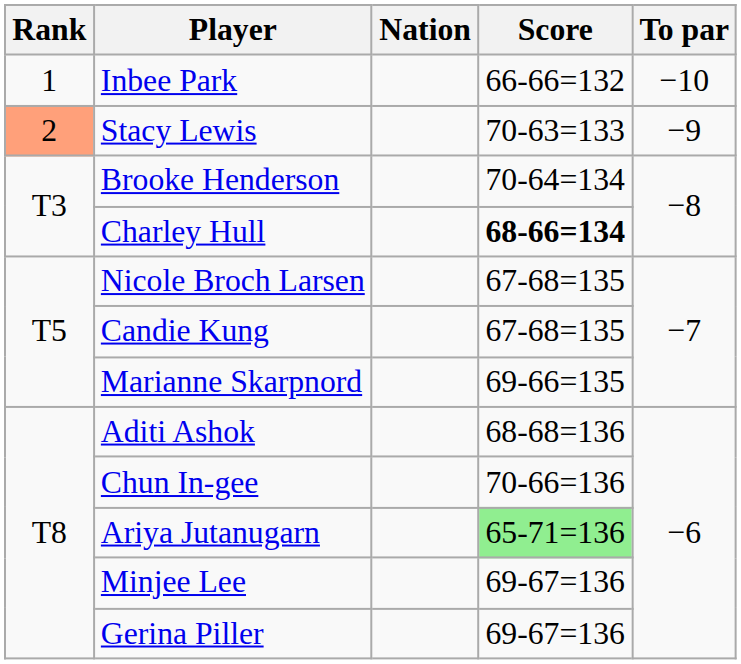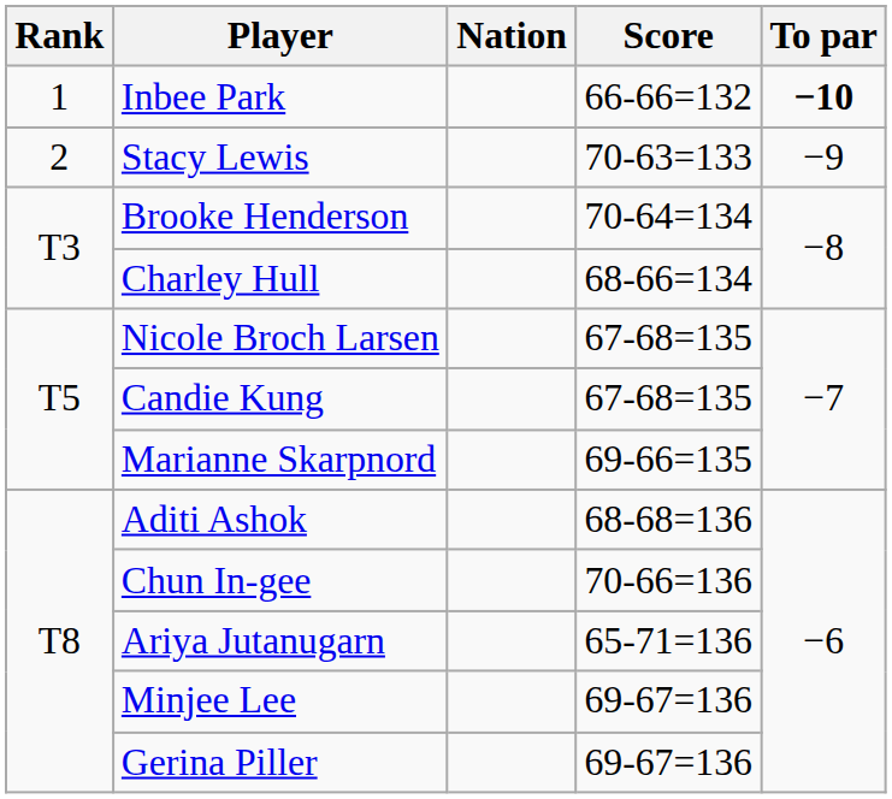Inbee Park | To par: normal -> bold
Stacy Lewis | Rank: lightsalmon background -> no background
Charley Hull | Score: bold -> normal
Ariya Jutanugarn | Score: lightgreen background -> no background
